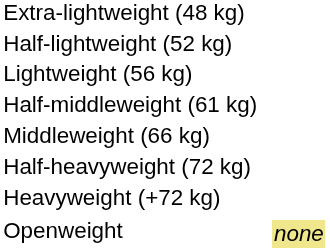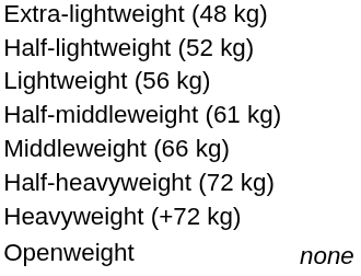Openweight / none | column 2: khaki background -> no background
